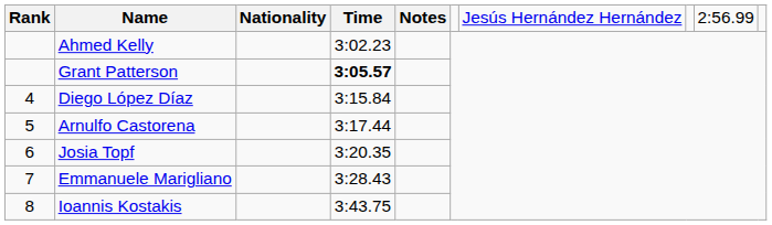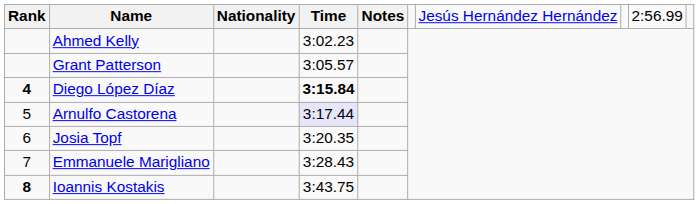Grant Patterson | column 4: bold -> normal
Diego López Díaz | column 1: normal -> bold
Diego López Díaz | column 4: normal -> bold
Arnulfo Castorena | column 4: no background -> lavender background
Ioannis Kostakis | column 1: normal -> bold
